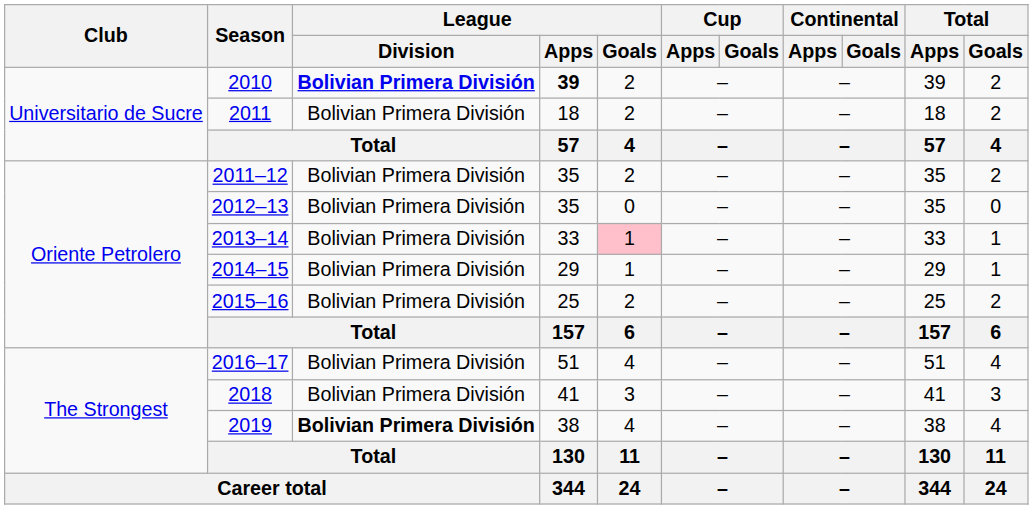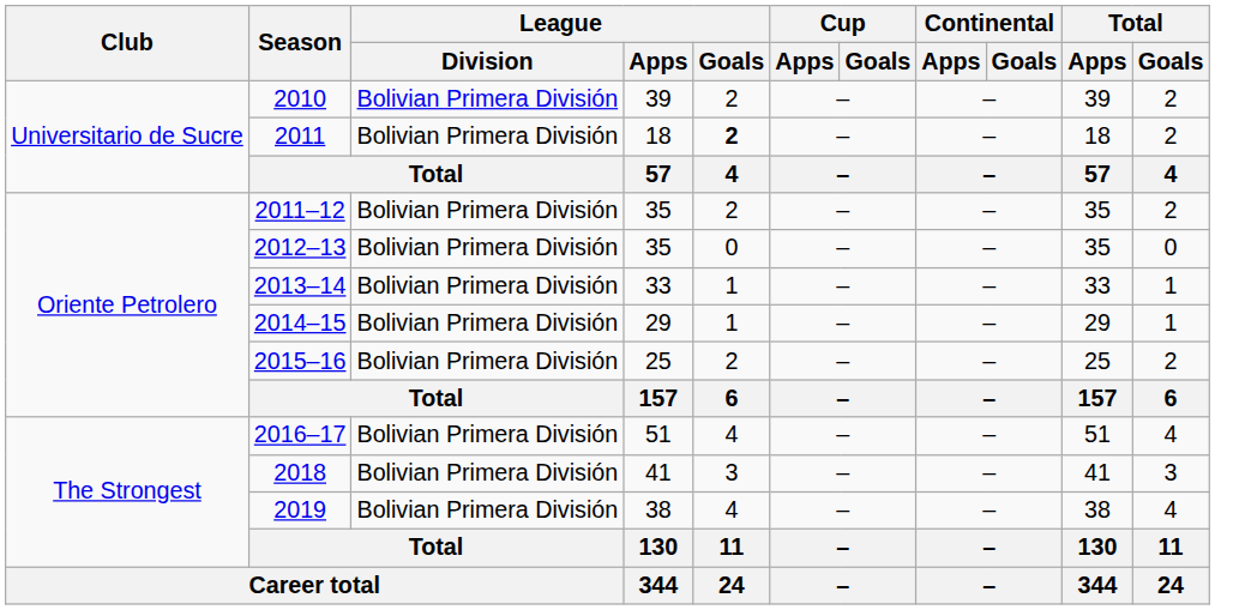2010 | League / Division: bold -> normal
2010 | League / Apps: bold -> normal
2011 | League / Goals: normal -> bold
2013–14 | League / Goals: pink background -> no background
2019 | League / Division: bold -> normal
